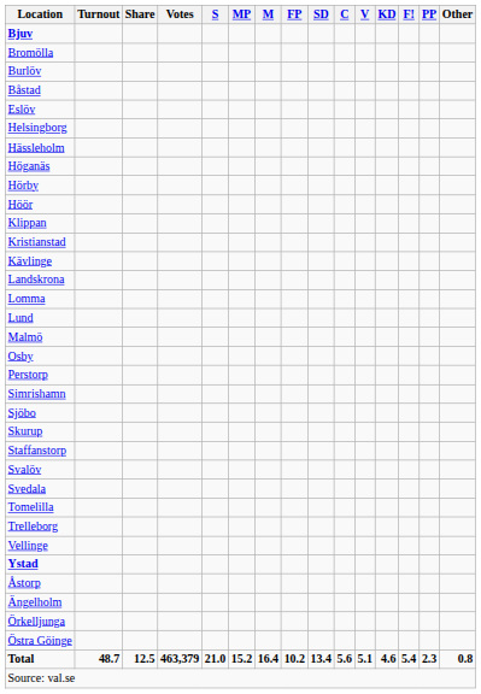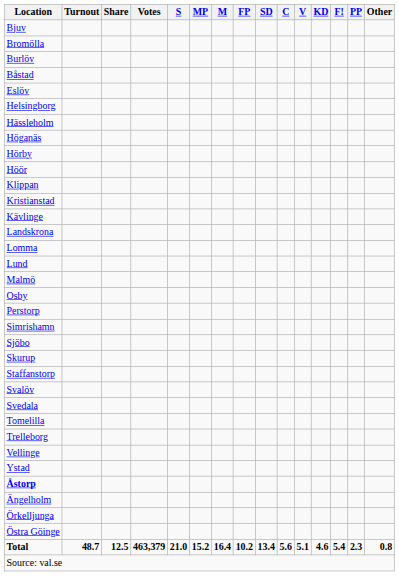Bjuv | Location: bold -> normal
Ystad | Location: bold -> normal
Åstorp | Location: normal -> bold
